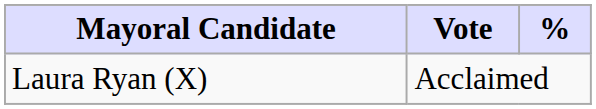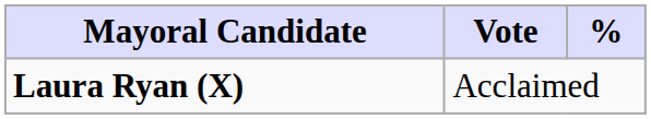Laura Ryan (X) | Mayoral Candidate: normal -> bold
